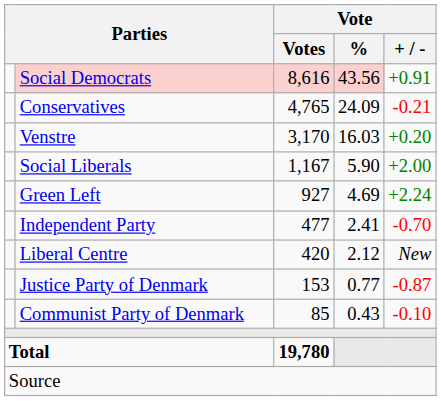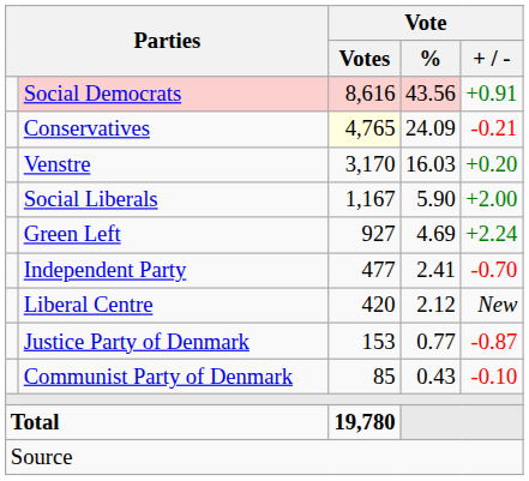Conservatives | Vote / Votes: no background -> lightyellow background
